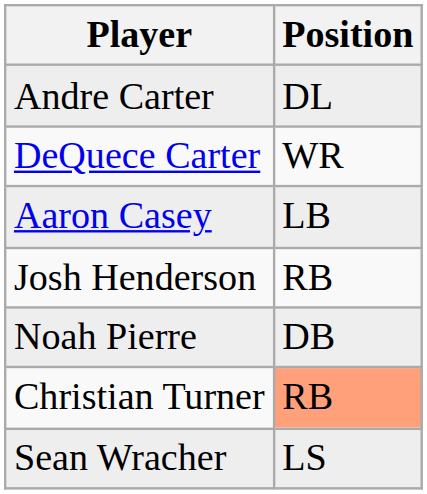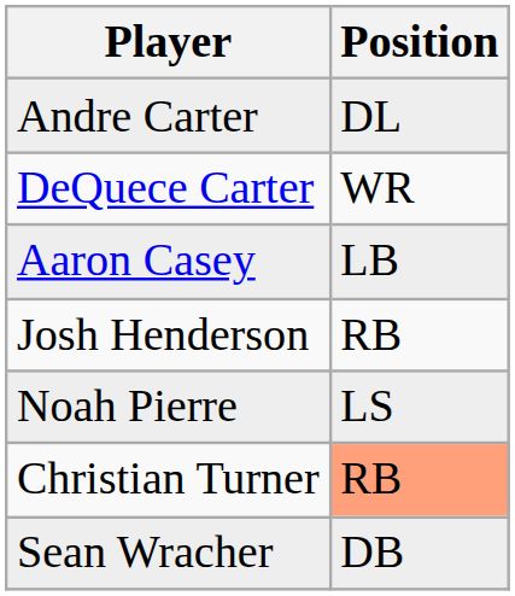Noah Pierre | Position: DB -> LS
Sean Wracher | Position: LS -> DB
